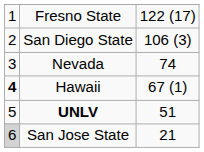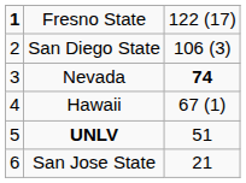Fresno State | column 1: normal -> bold
Nevada | column 3: normal -> bold
Hawaii | column 1: bold -> normal
San Jose State | column 1: lightgrey background -> no background
